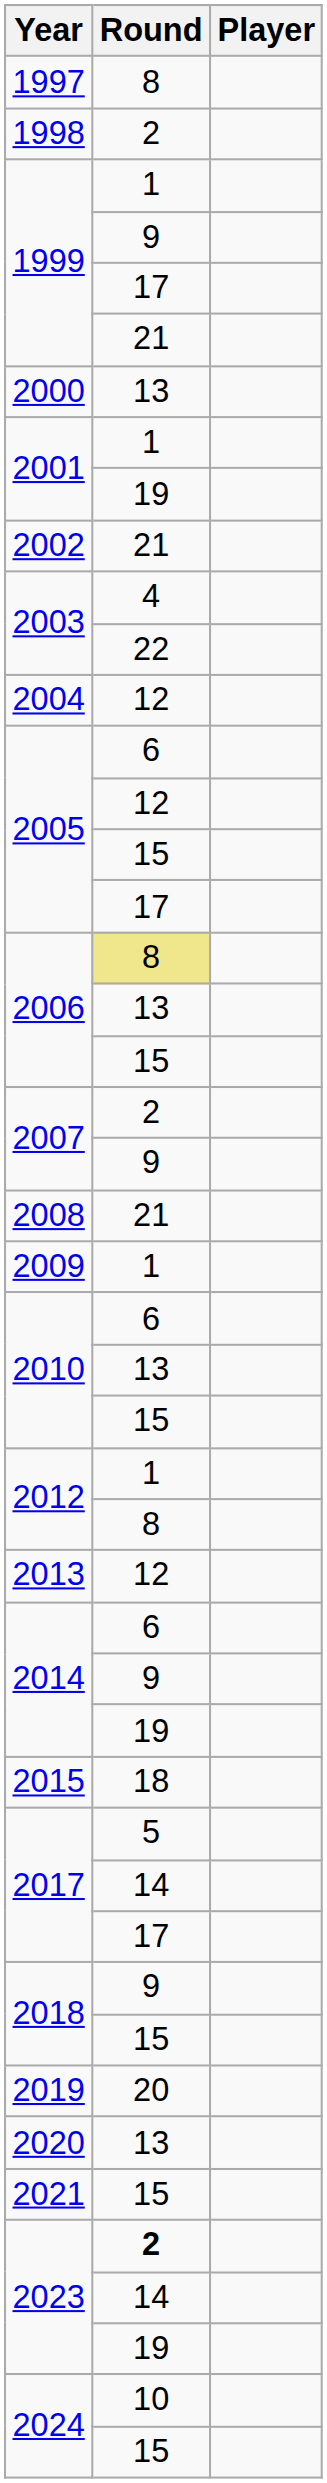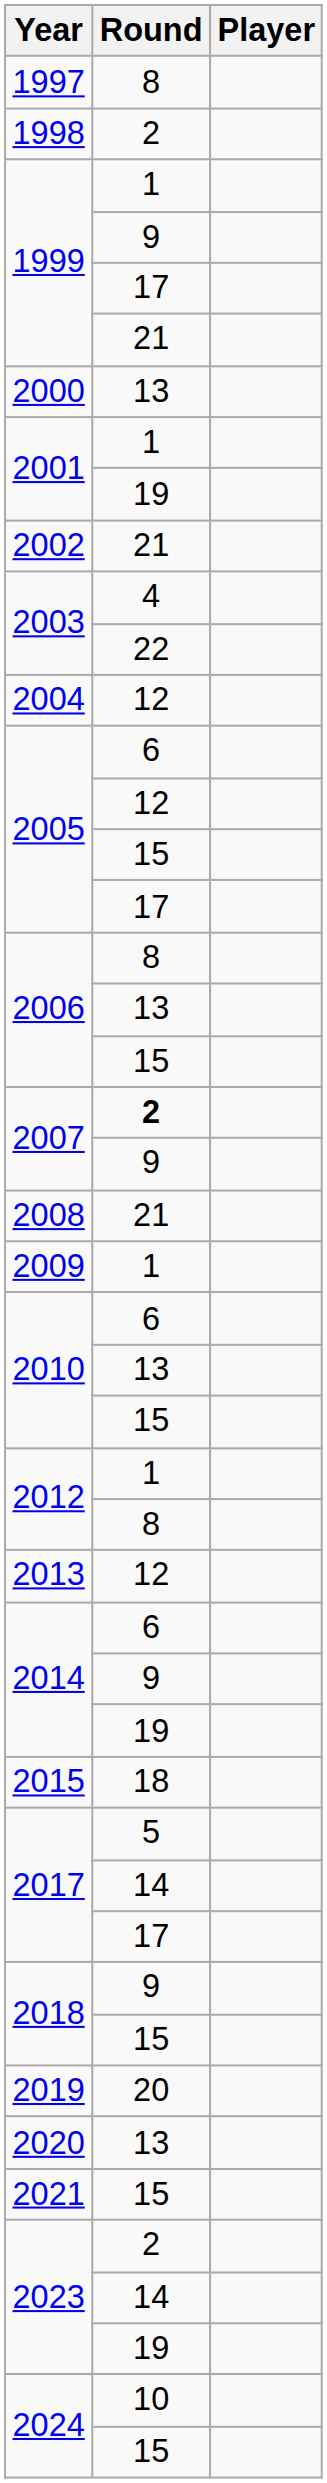2006 / 8 | Round: khaki background -> no background
2007 / 2 | Round: normal -> bold
2023 / 2 | Round: bold -> normal
